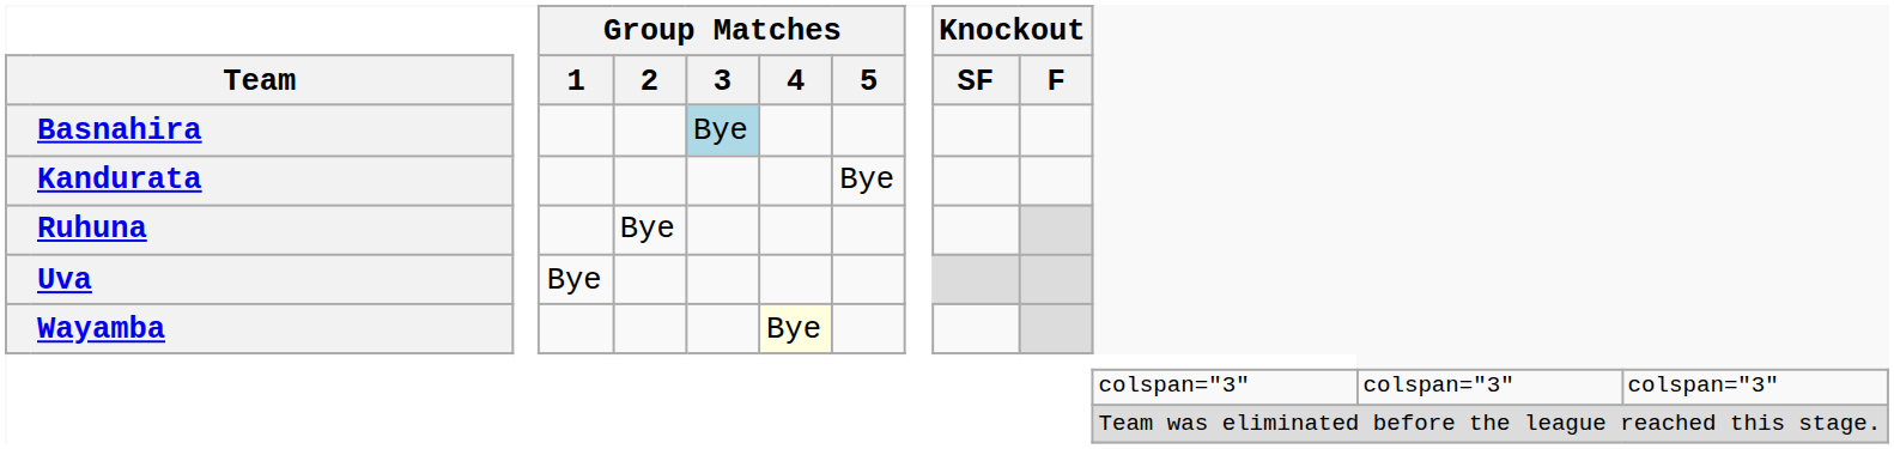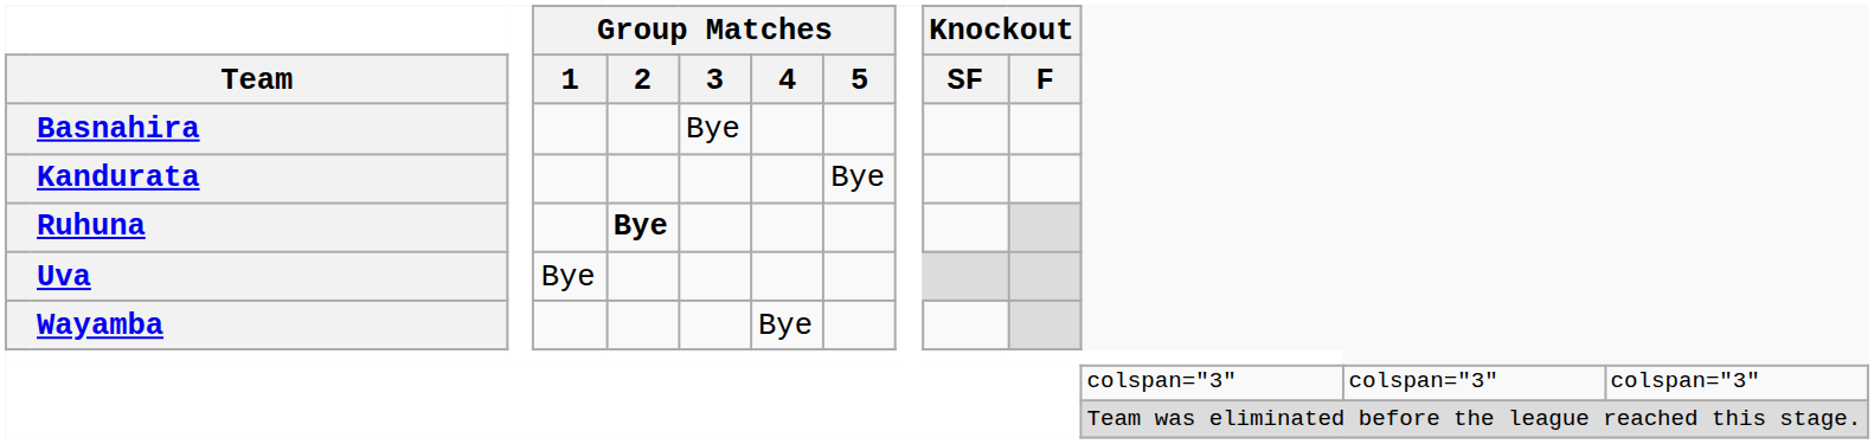Basnahira | Group Matches / 3: lightblue background -> no background
Ruhuna | Group Matches / 2: normal -> bold
Wayamba | Group Matches / 4: lightyellow background -> no background
